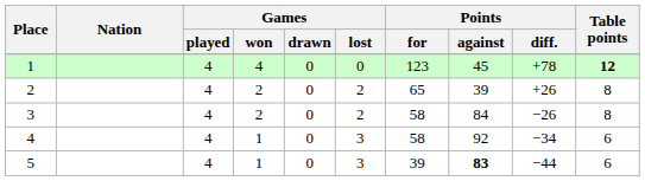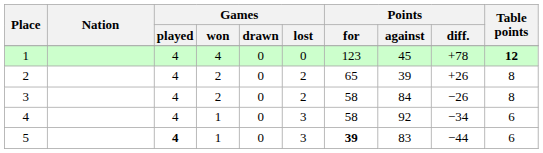5 | Games / played: normal -> bold
5 | Points / for: normal -> bold
5 | Points / against: bold -> normal
